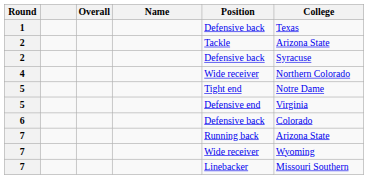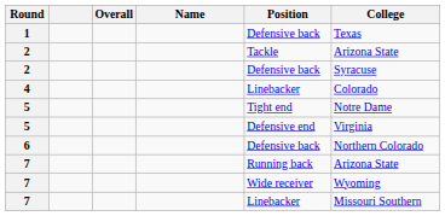4 | Position: Wide receiver -> Linebacker
4 | College: Northern Colorado -> Colorado
6 | College: Colorado -> Northern Colorado
